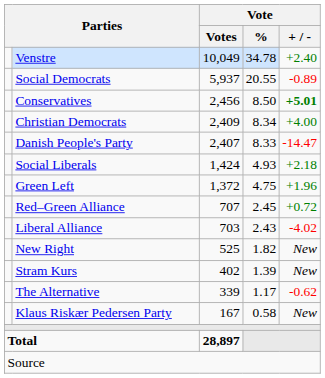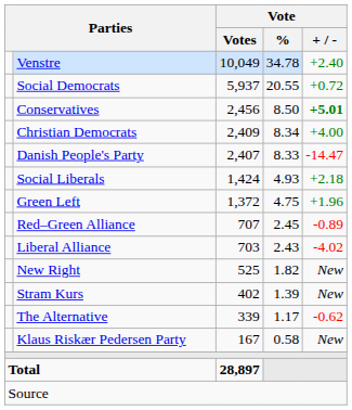Social Democrats | Vote / + / -: -0.89 -> +0.72
Red–Green Alliance | Vote / + / -: +0.72 -> -0.89
